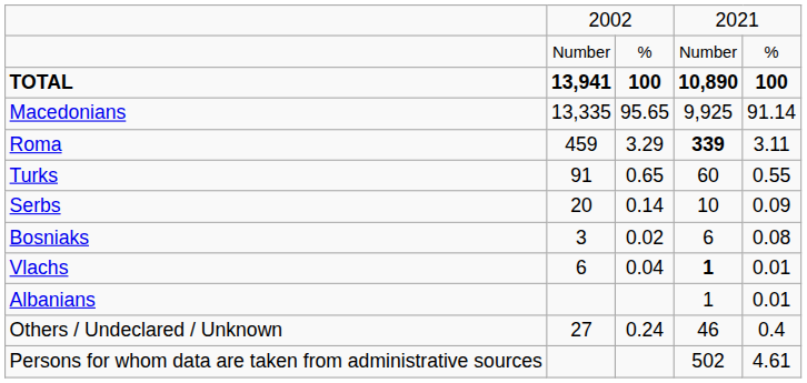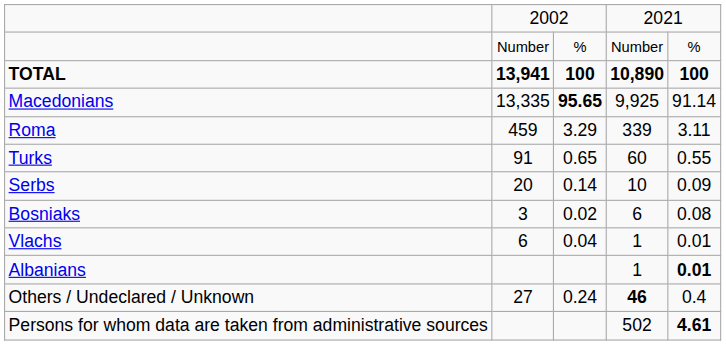Macedonians | column 3: normal -> bold
Roma | column 4: bold -> normal
Vlachs | column 4: bold -> normal
Albanians | column 5: normal -> bold
Others / Undeclared / Unknown | column 4: normal -> bold
Persons for whom data are taken from administrative sources | column 5: normal -> bold
